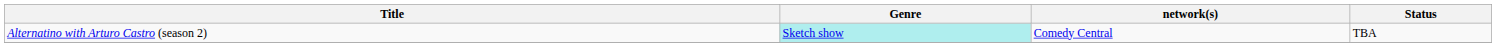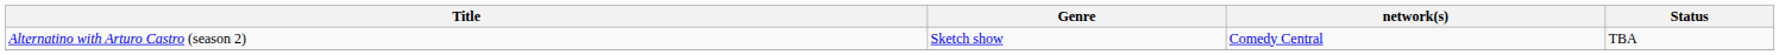Alternatino with Arturo Castro (season 2) | Genre: paleturquoise background -> no background
